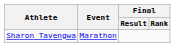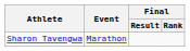Sharon Tavengwa | Event: no background -> lightyellow background
